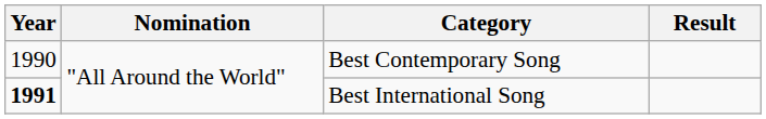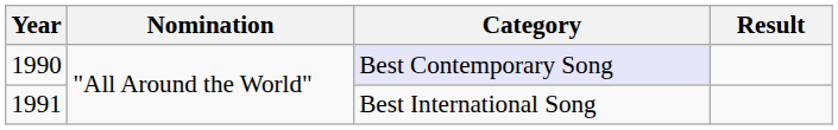row 2 | Category: no background -> lavender background
row 3 | Year: bold -> normal
